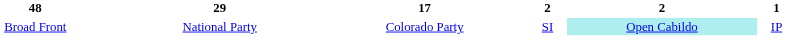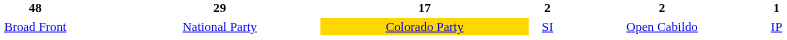Broad Front | column 3: no background -> gold background
Broad Front | column 5: paleturquoise background -> no background
